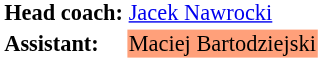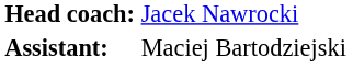Assistant: | column 2: lightsalmon background -> no background
